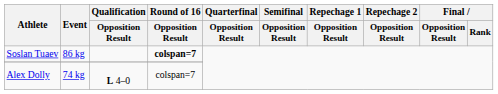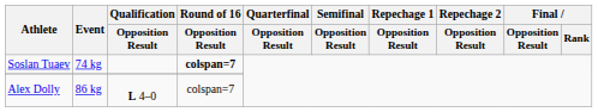Soslan Tuaev | Event: 86 kg -> 74 kg
Alex Dolly | Event: 74 kg -> 86 kg
